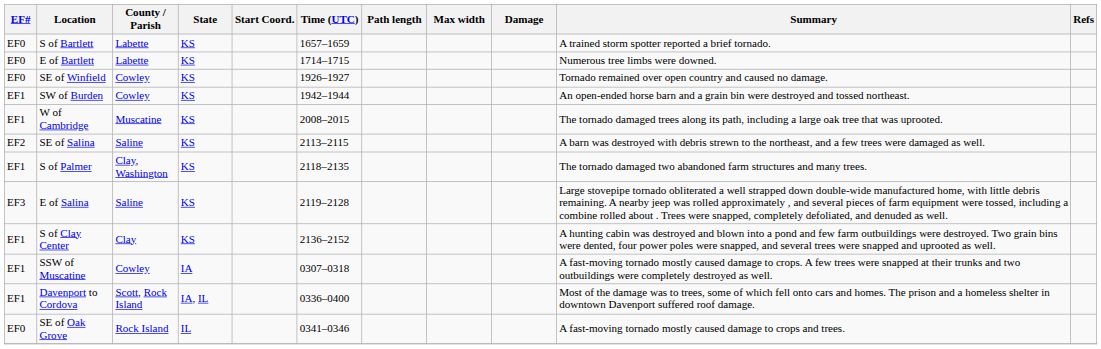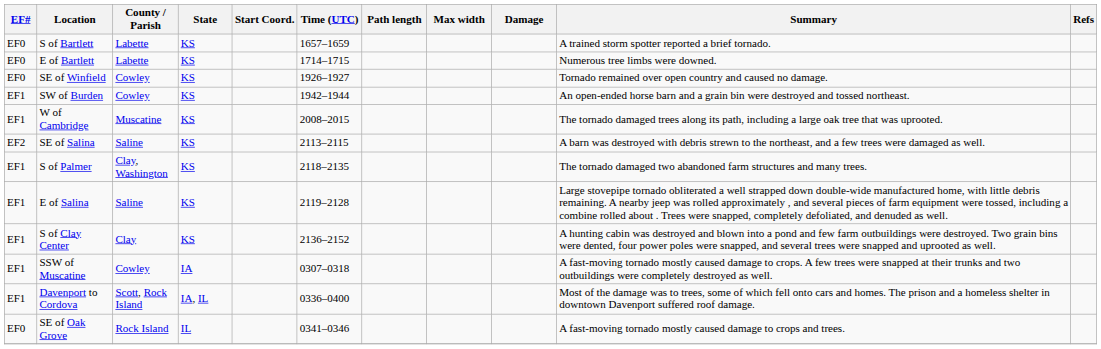E of Salina | EF#: EF3 -> EF1
